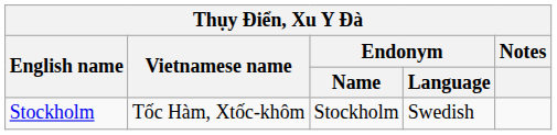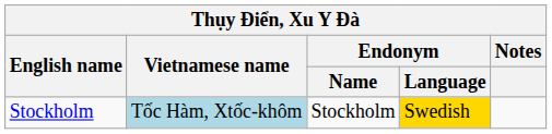row 4 | Vietnamese name: no background -> lightblue background
row 4 | Endonym / Language: no background -> gold background
